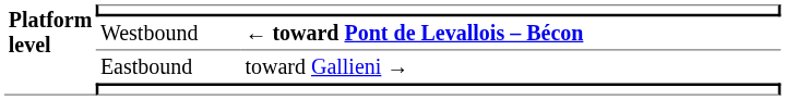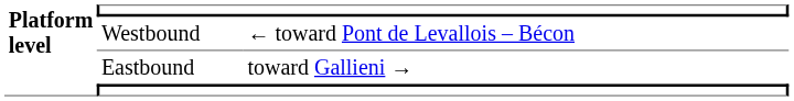Westbound | column 3: bold -> normal
